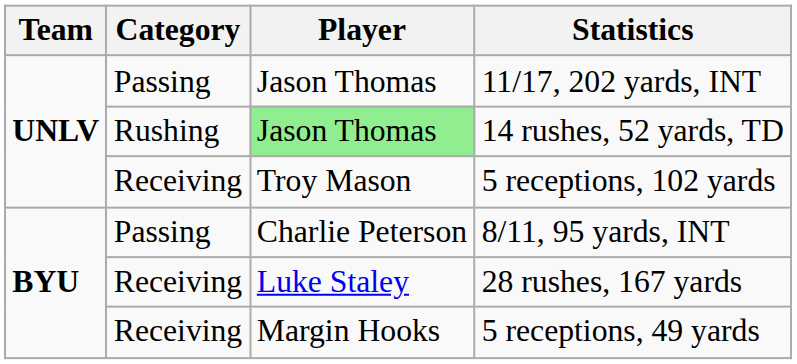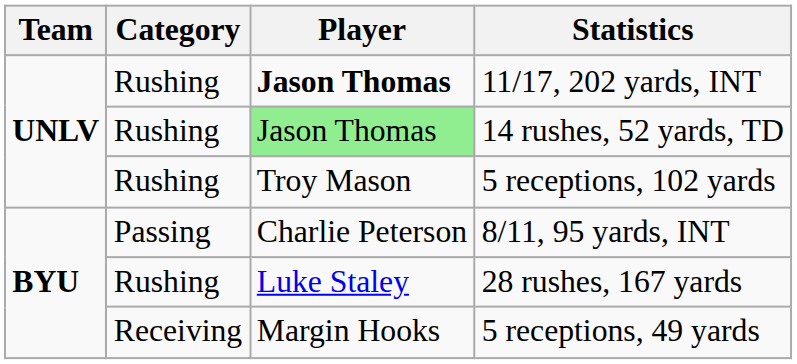11/17, 202 yards, INT | Category: Passing -> Rushing
11/17, 202 yards, INT | Player: normal -> bold
5 receptions, 102 yards | Category: Receiving -> Rushing
28 rushes, 167 yards | Category: Receiving -> Rushing
